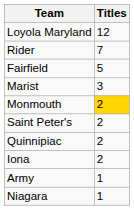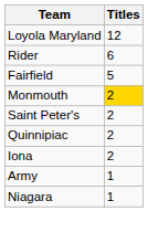Rider | Titles: 7 -> 6
- row: Marist | 3
